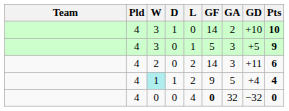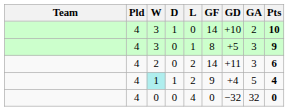columns swapped: GA <-> GD
row 3 | GF: 5 -> 8
row 6 | GF: bold -> normal
